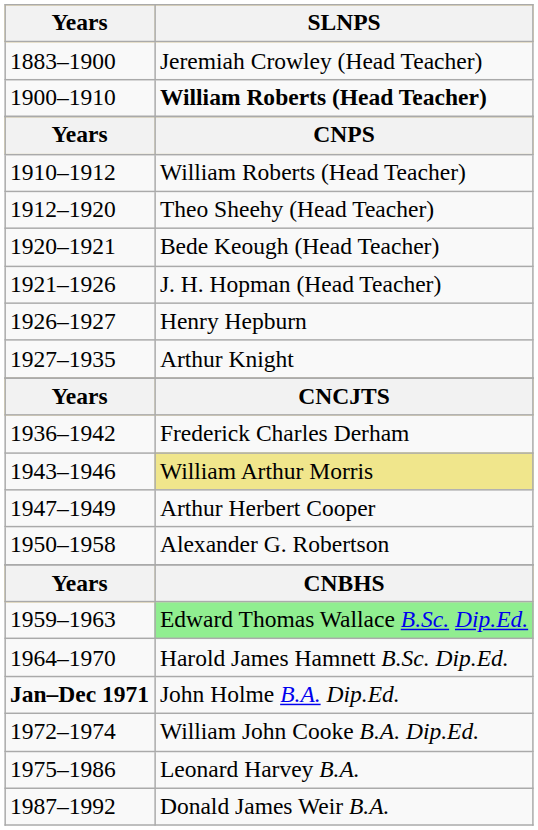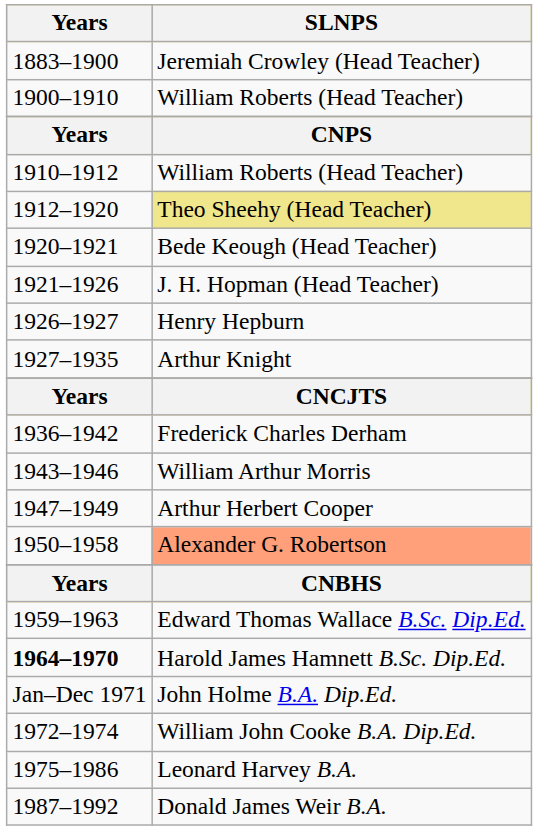row 3 | SLNPS: bold -> normal
row 6 | SLNPS: no background -> khaki background
row 13 | SLNPS: khaki background -> no background
row 15 | SLNPS: no background -> lightsalmon background
row 17 | SLNPS: lightgreen background -> no background
row 18 | Years: normal -> bold
row 19 | Years: bold -> normal
